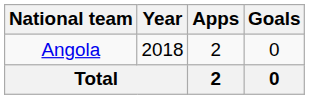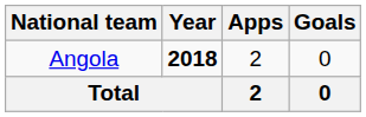Angola | Year: normal -> bold
